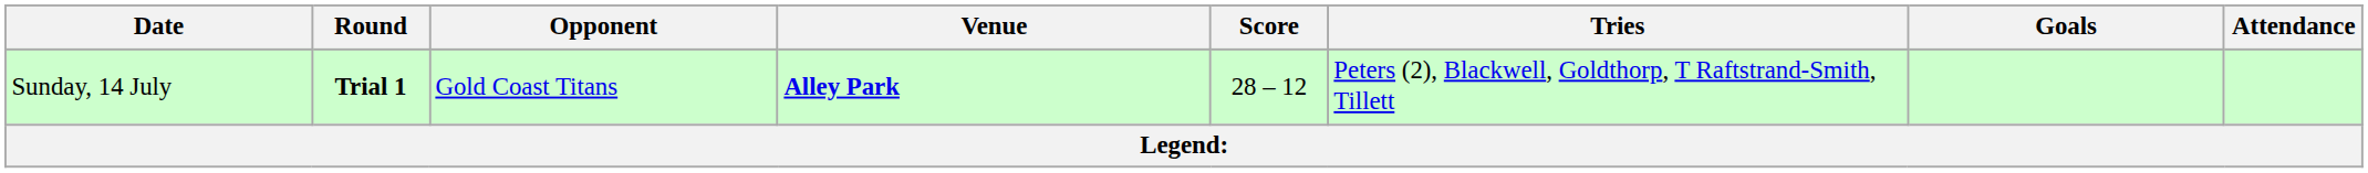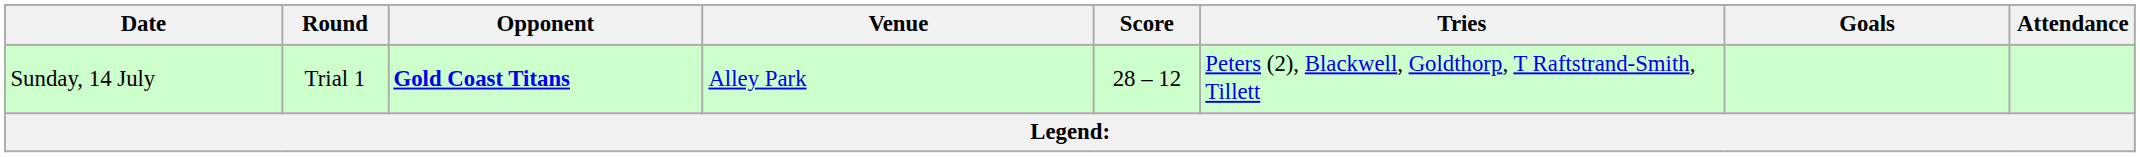Sunday, 14 July | Round: bold -> normal
Sunday, 14 July | Opponent: normal -> bold
Sunday, 14 July | Venue: bold -> normal
